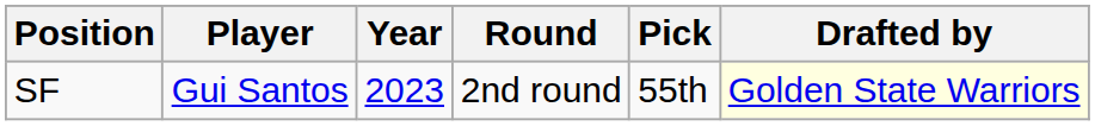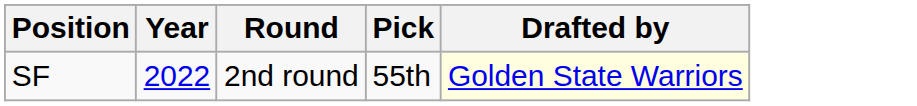- column: Player | Gui Santos
SF | Year: 2023 -> 2022
